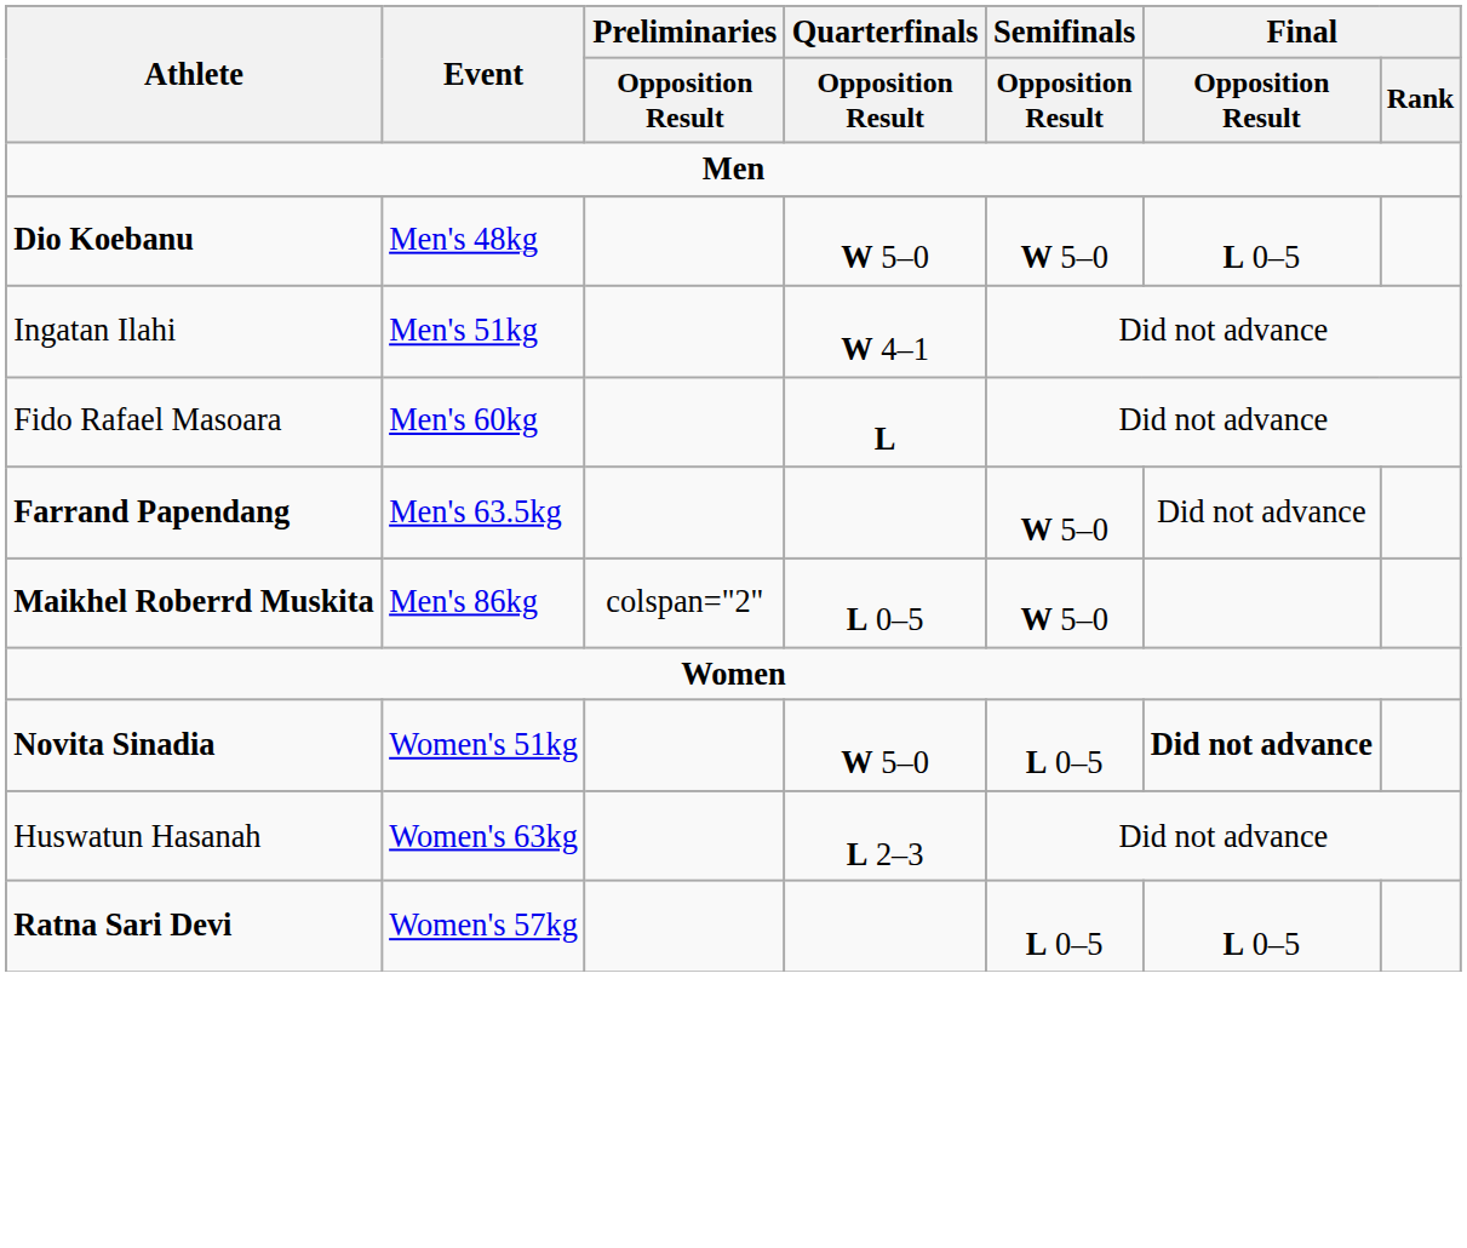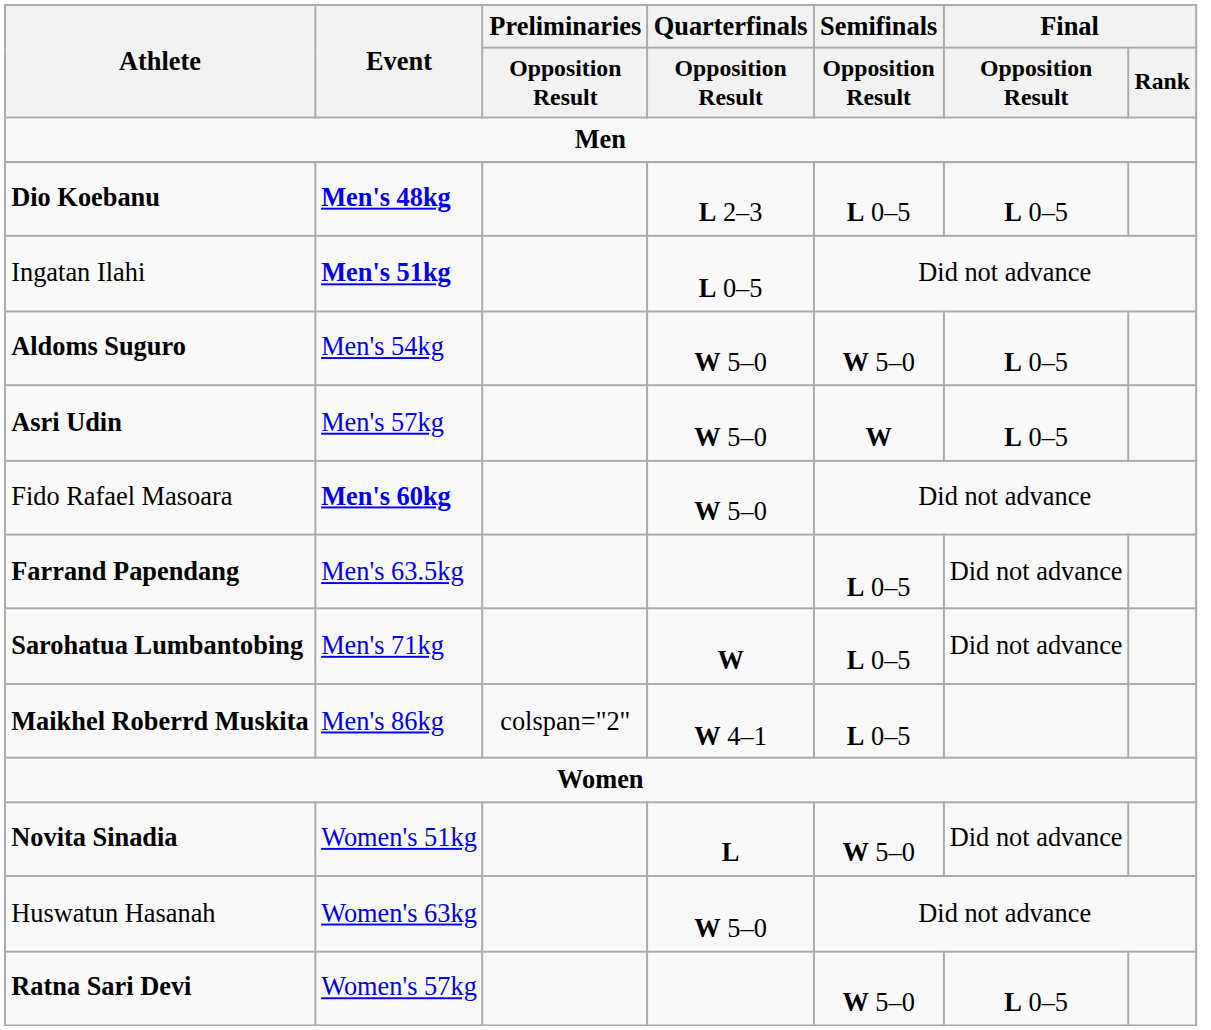Dio Koebanu | Event: normal -> bold
Dio Koebanu | Quarterfinals / Opposition Result: W 5–0 -> L 2–3
Dio Koebanu | Semifinals / Opposition Result: W 5–0 -> L 0–5
Ingatan Ilahi | Event: normal -> bold
Ingatan Ilahi | Quarterfinals / Opposition Result: W 4–1 -> L 0–5
+ row: Aldoms Suguro | Men's 54kg | W 5–0 | W 5–0 | L 0–5
+ row: Asri Udin | Men's 57kg | W 5–0 | W | L 0–5
Fido Rafael Masoara | Event: normal -> bold
Fido Rafael Masoara | Quarterfinals / Opposition Result: L -> W 5–0
Farrand Papendang | Semifinals / Opposition Result: W 5–0 -> L 0–5
+ row: Sarohatua Lumbantobing | Men's 71kg | W | L 0–5 | Did not advance
Maikhel Roberrd Muskita | Quarterfinals / Opposition Result: L 0–5 -> W 4–1
Maikhel Roberrd Muskita | Semifinals / Opposition Result: W 5–0 -> L 0–5
Novita Sinadia | Quarterfinals / Opposition Result: W 5–0 -> L
Novita Sinadia | Semifinals / Opposition Result: L 0–5 -> W 5–0
Novita Sinadia | Final / Opposition Result: bold -> normal
Huswatun Hasanah | Quarterfinals / Opposition Result: L 2–3 -> W 5–0
Ratna Sari Devi | Semifinals / Opposition Result: L 0–5 -> W 5–0
